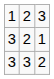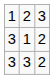row 2 | column 2: 2 -> 1
row 2 | column 3: 1 -> 2
